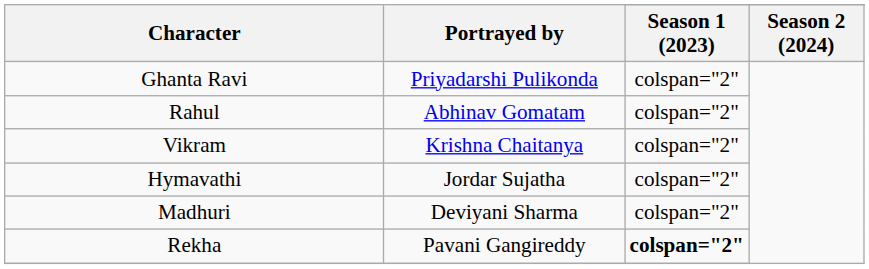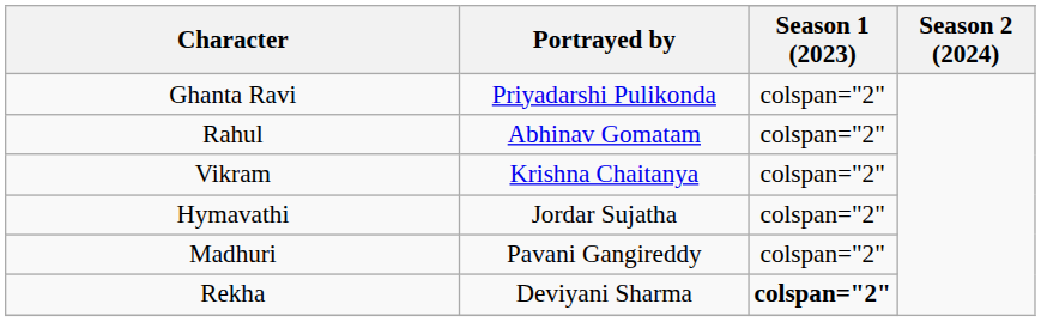Madhuri | Portrayed by: Deviyani Sharma -> Pavani Gangireddy
Rekha | Portrayed by: Pavani Gangireddy -> Deviyani Sharma
